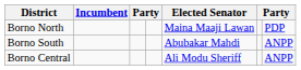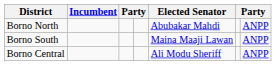Borno North | Elected Senator: Maina Maaji Lawan -> Abubakar Mahdi
Borno North | column 7: PDP -> ANPP
Borno South | Elected Senator: Abubakar Mahdi -> Maina Maaji Lawan
